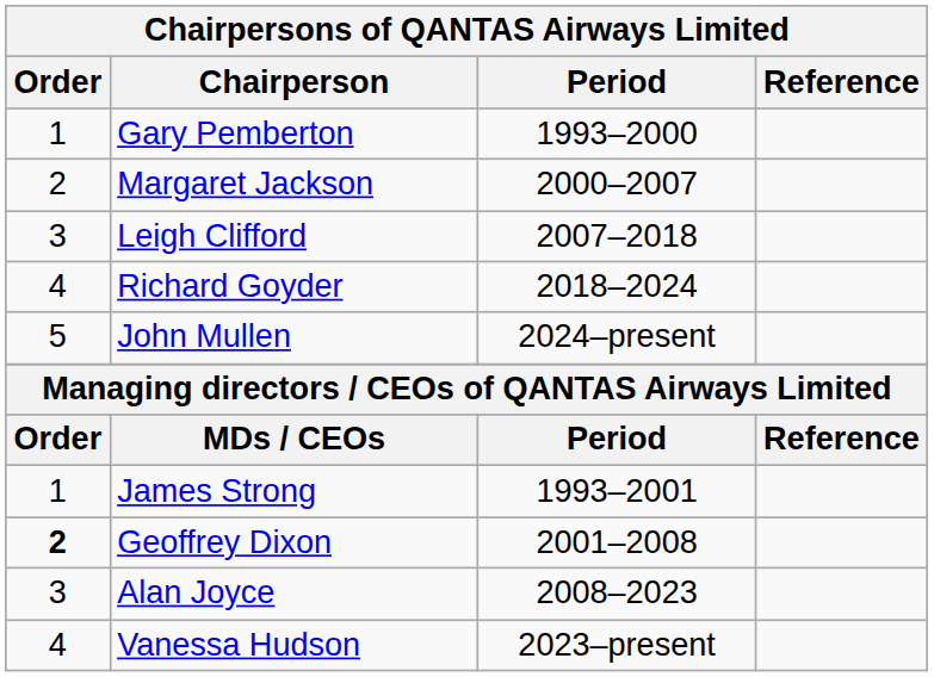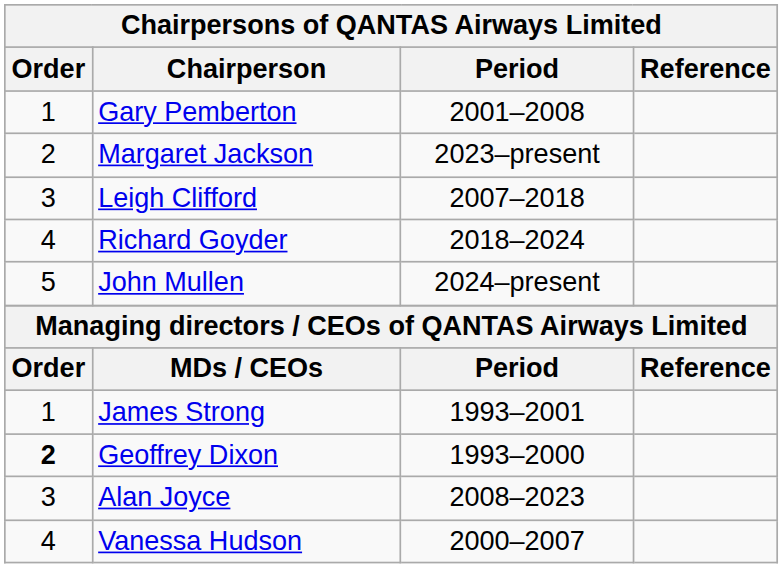Gary Pemberton | Period: 1993–2000 -> 2001–2008
Margaret Jackson | Period: 2000–2007 -> 2023–present
Geoffrey Dixon | Period: 2001–2008 -> 1993–2000
Vanessa Hudson | Period: 2023–present -> 2000–2007
